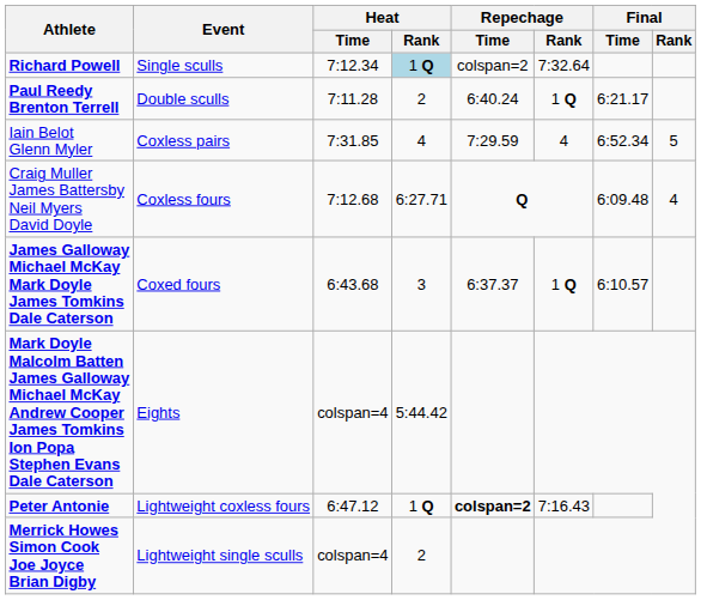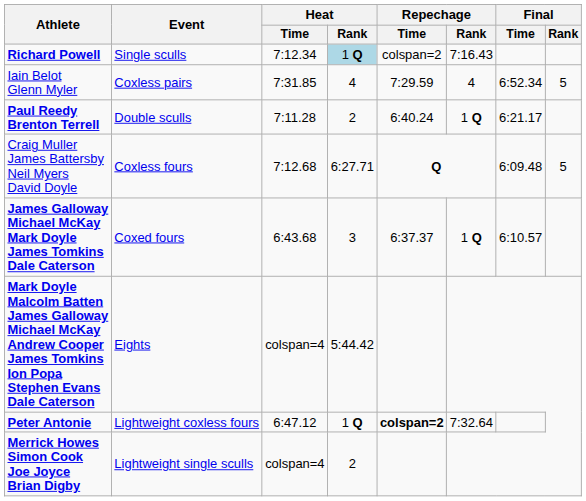Richard Powell | Repechage / Rank: 7:32.64 -> 7:16.43
rows swapped: Paul Reedy Brenton Terrell <-> Iain Belot Glenn Myler
Craig Muller James Battersby Neil Myers David Doyle | Final / Rank: 4 -> 5
Peter Antonie | Repechage / Rank: 7:16.43 -> 7:32.64
